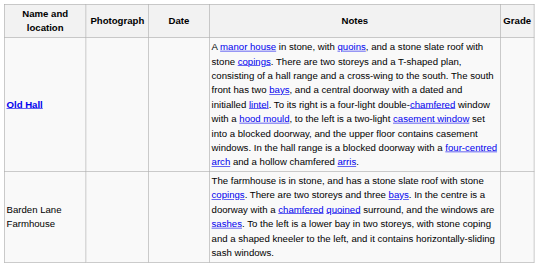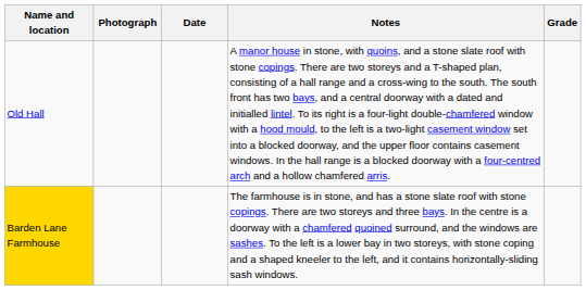Old Hall | Name and location: bold -> normal
Barden Lane Farmhouse | Name and location: no background -> gold background
